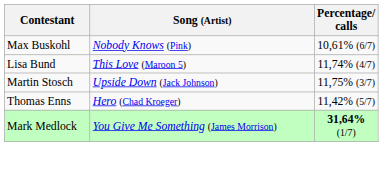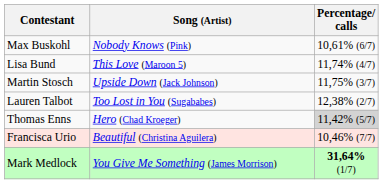+ row: Lauren Talbot | Too Lost in You (Sugababes) | 12,38% (2/7)
Thomas Enns | Percentage/ calls: no background -> lightgrey background
+ row: Francisca Urio | Beautiful (Christina Aguilera) | 10,46% (7/7)
